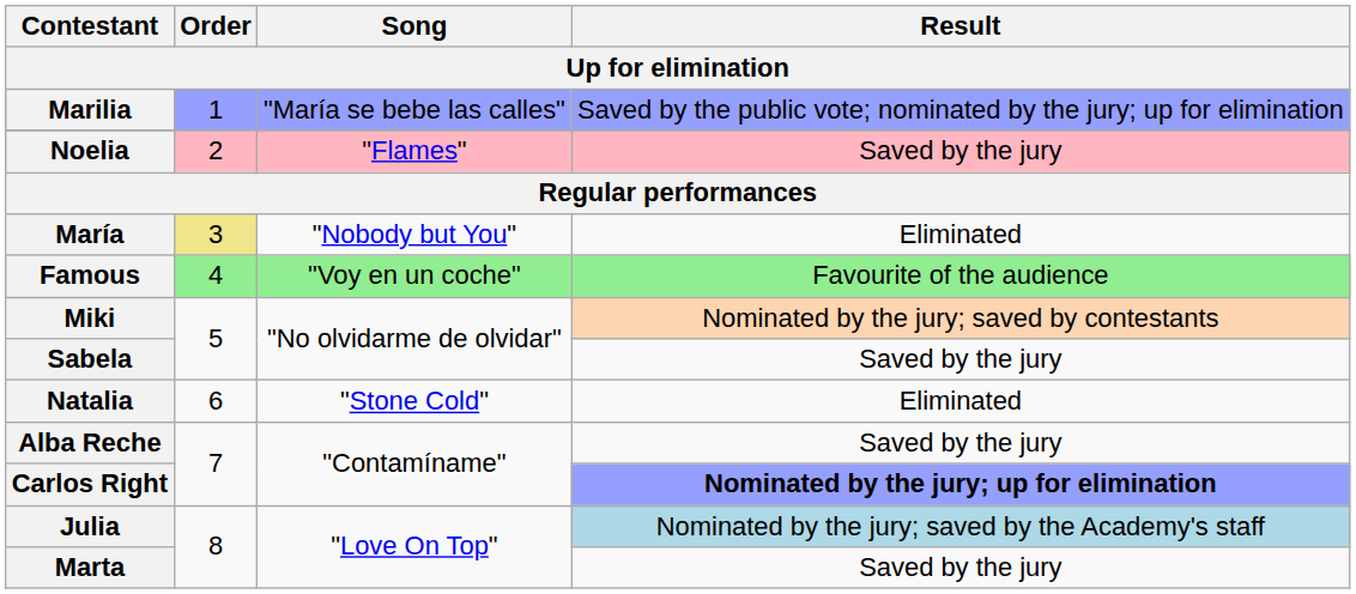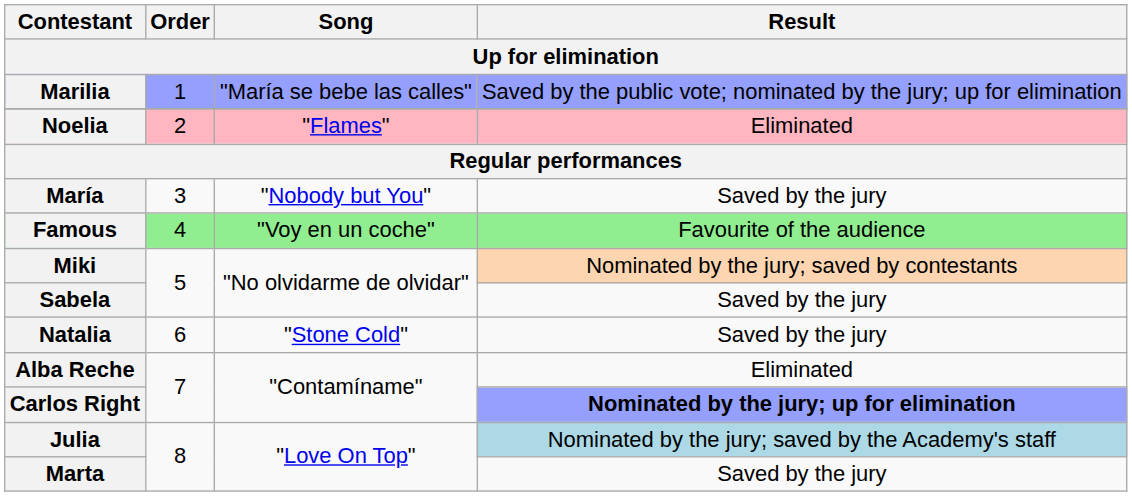Noelia | Result: Saved by the jury -> Eliminated
María | Order: khaki background -> no background
María | Result: Eliminated -> Saved by the jury
Natalia | Result: Eliminated -> Saved by the jury
Alba Reche | Result: Saved by the jury -> Eliminated
